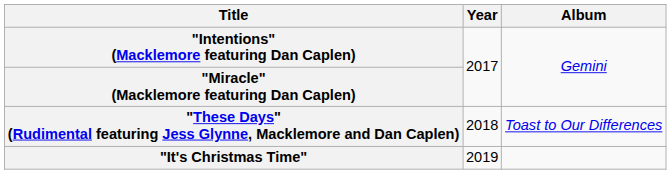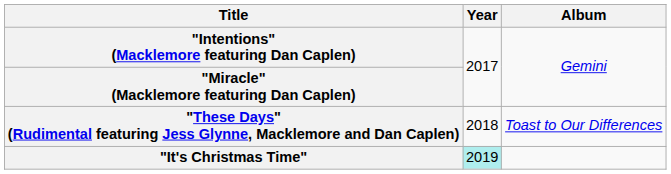"It's Christmas Time" | Year: no background -> paleturquoise background
